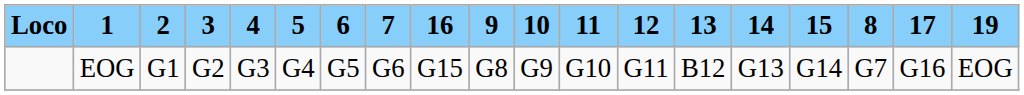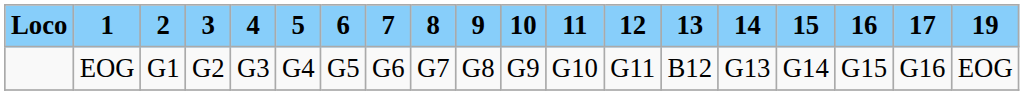columns swapped: 8 <-> 16
